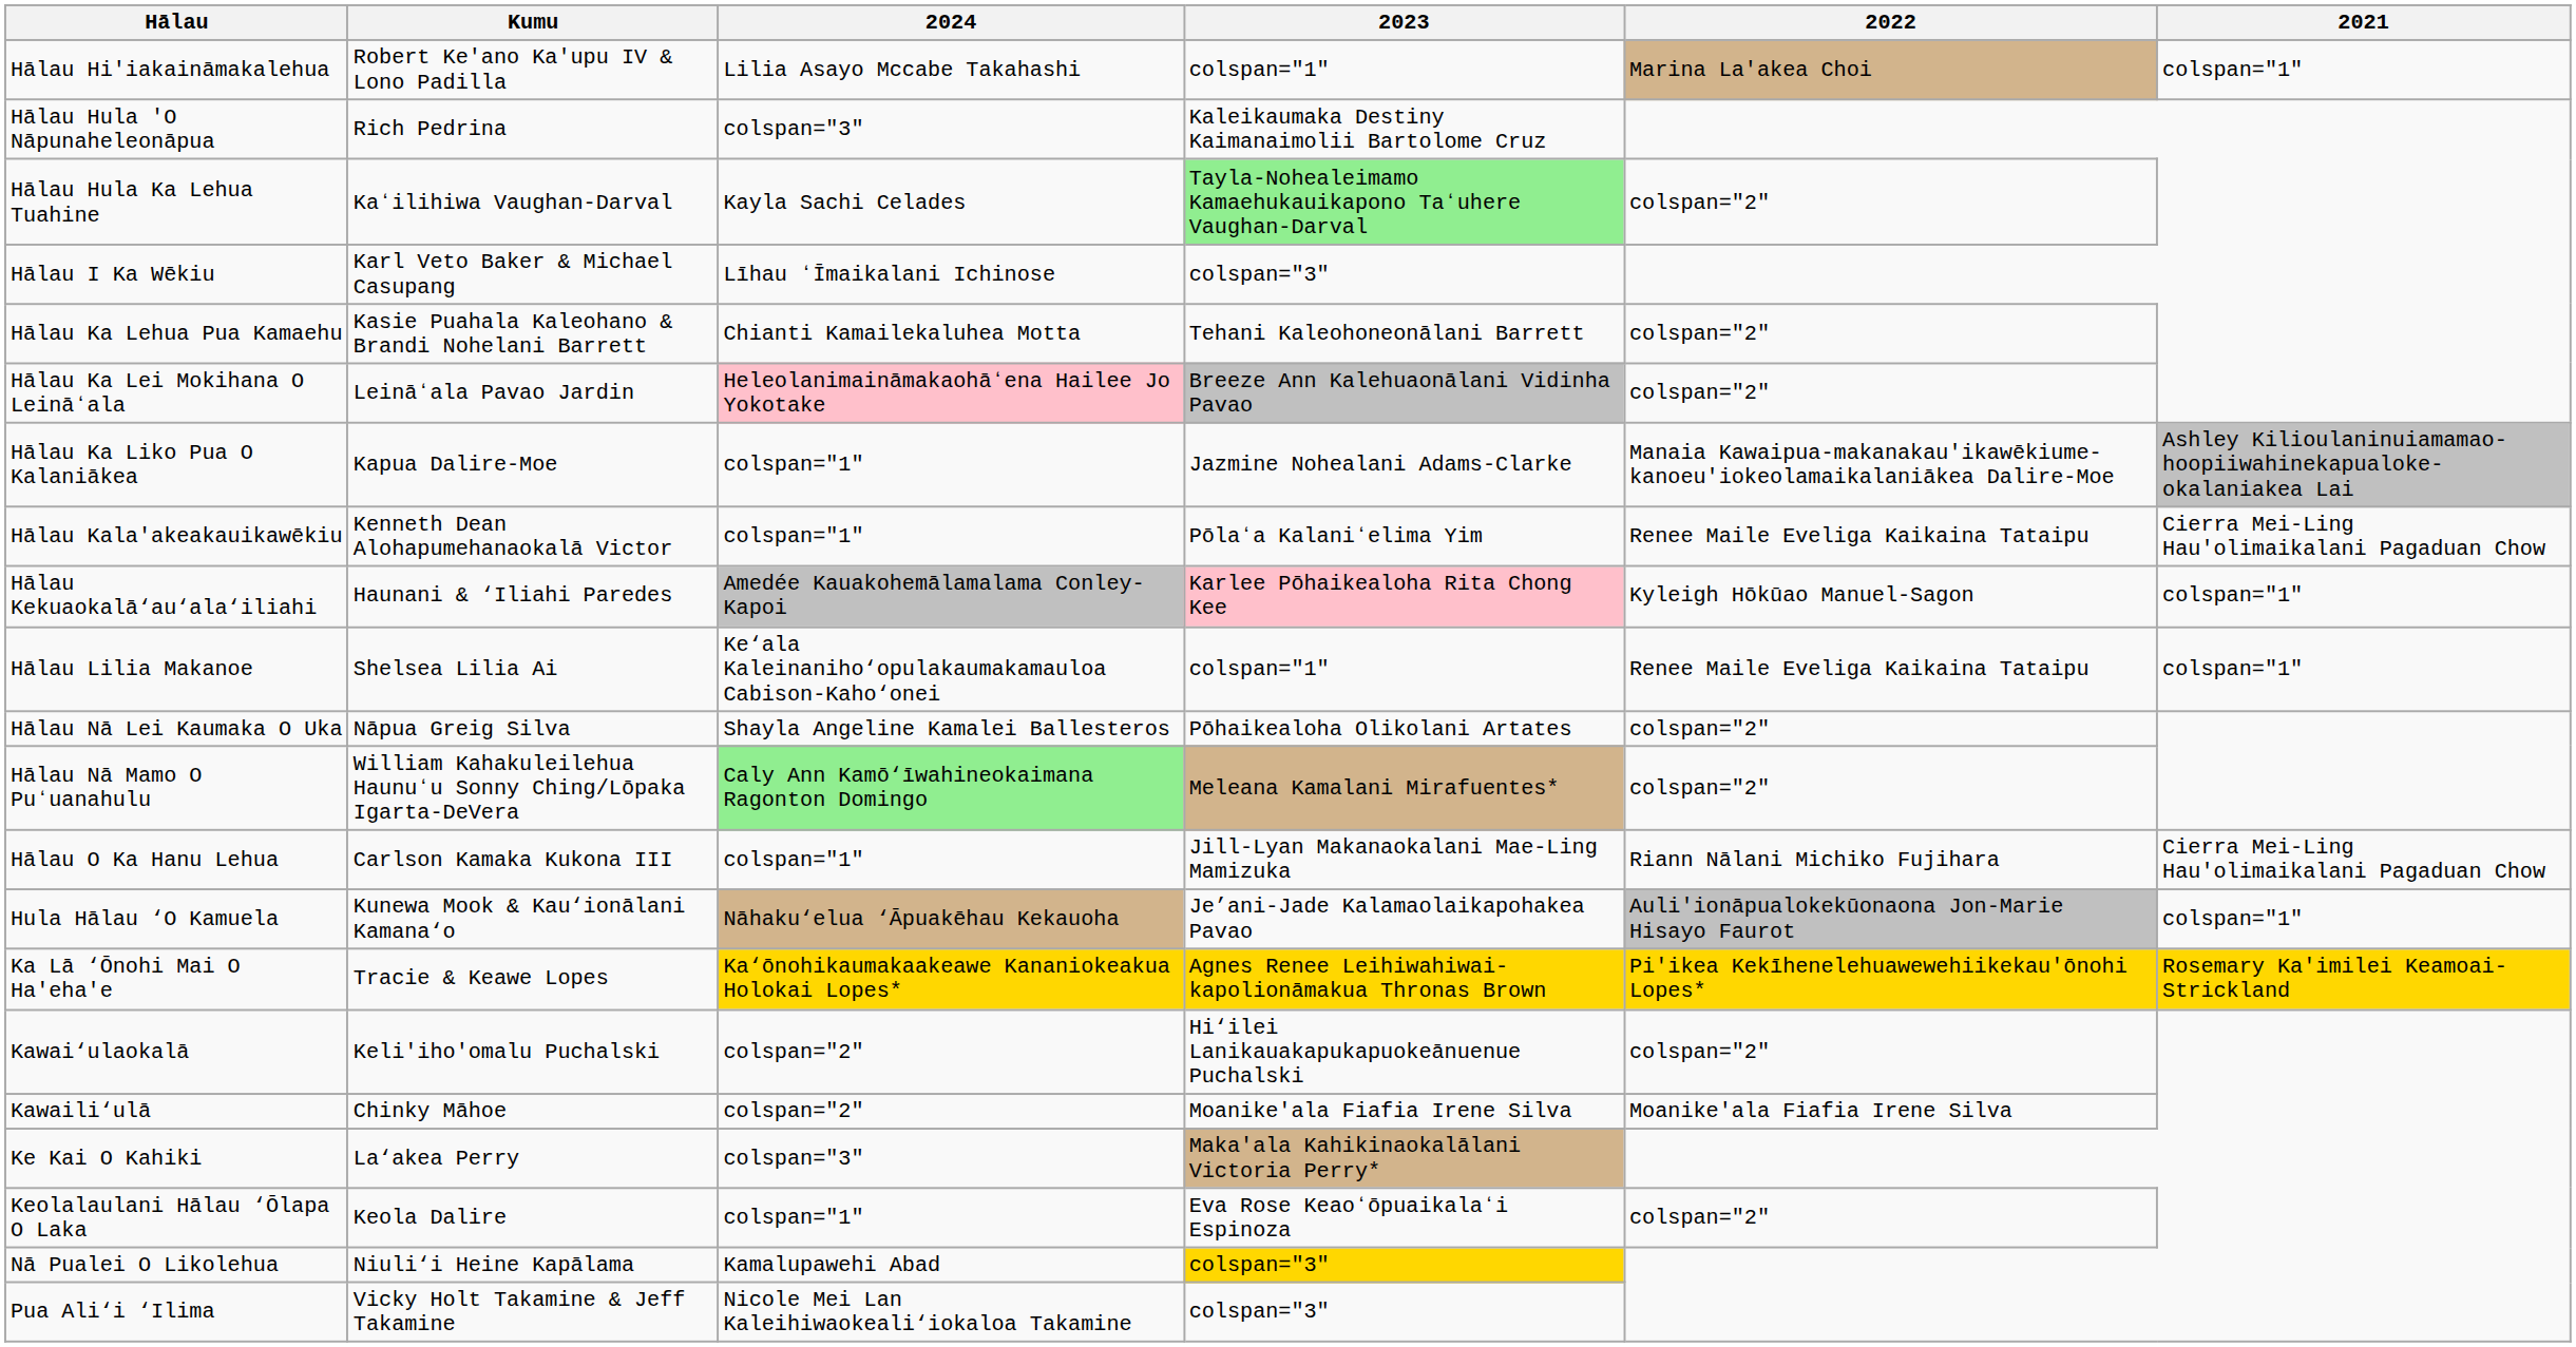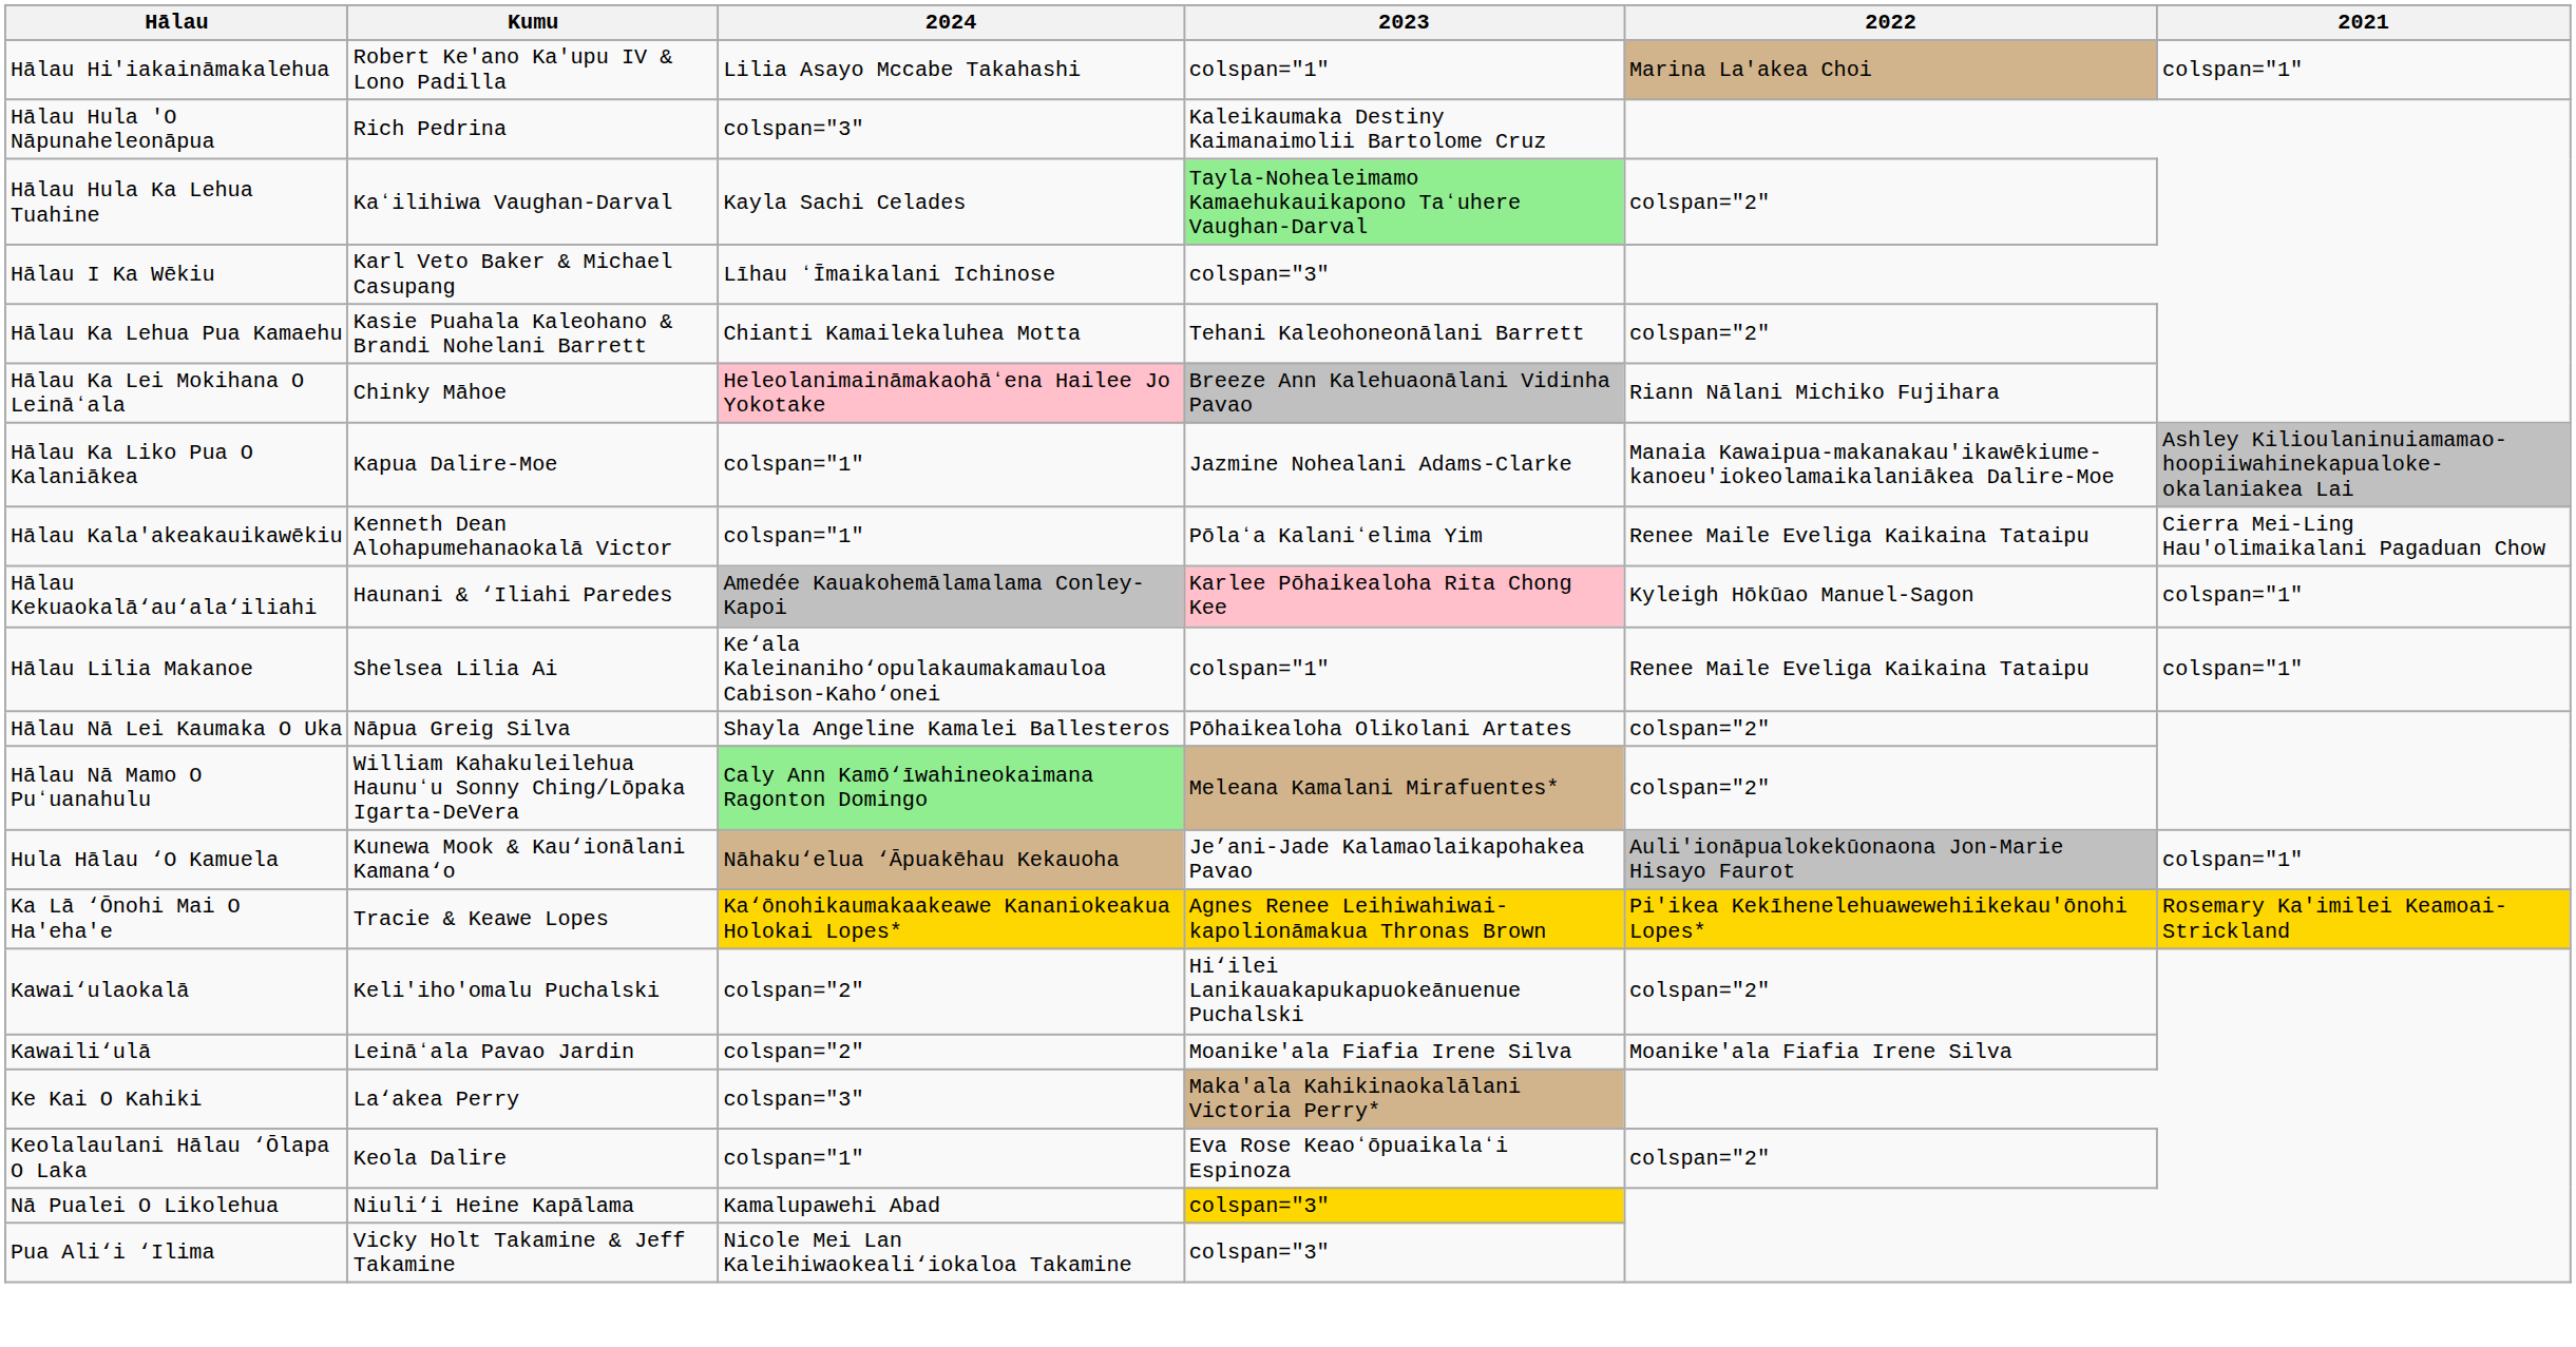Hālau Ka Lei Mokihana O Leināʻala | Kumu: Leināʻala Pavao Jardin -> Chinky Māhoe
Hālau Ka Lei Mokihana O Leināʻala | 2022: colspan="2" -> Riann Nālani Michiko Fujihara
- row: Hālau O Ka Hanu Lehua | Carlson Kamaka Kukona III | colspan="1" | Jill-Lyan Makanaokalani Mae-Ling Mamizuka | Riann Nālani Michiko Fujihara | Cierra Mei-Ling Hau'olimaikalani Pagaduan Chow
Kawaili‘ulā | Kumu: Chinky Māhoe -> Leināʻala Pavao Jardin
